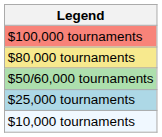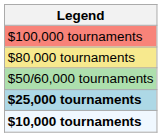row 5 | column 1: normal -> bold
row 6 | column 1: normal -> bold
